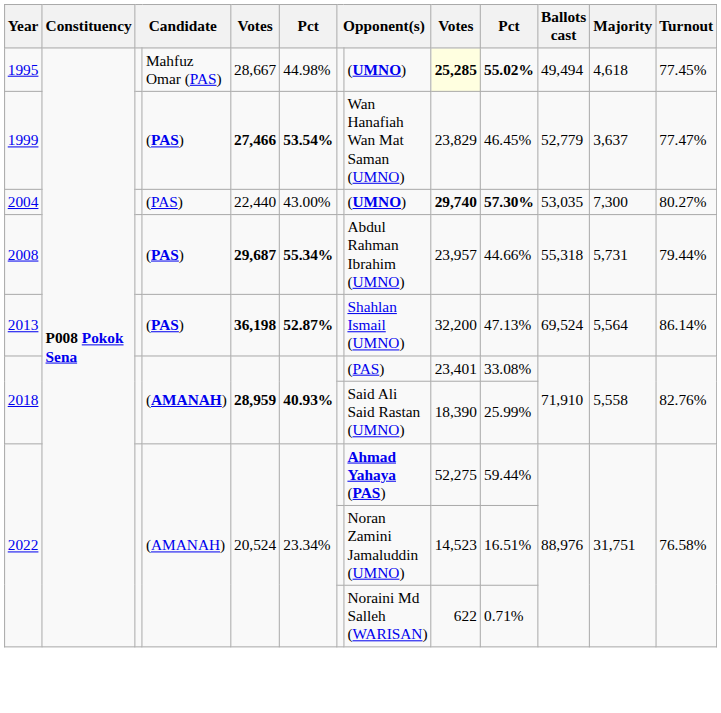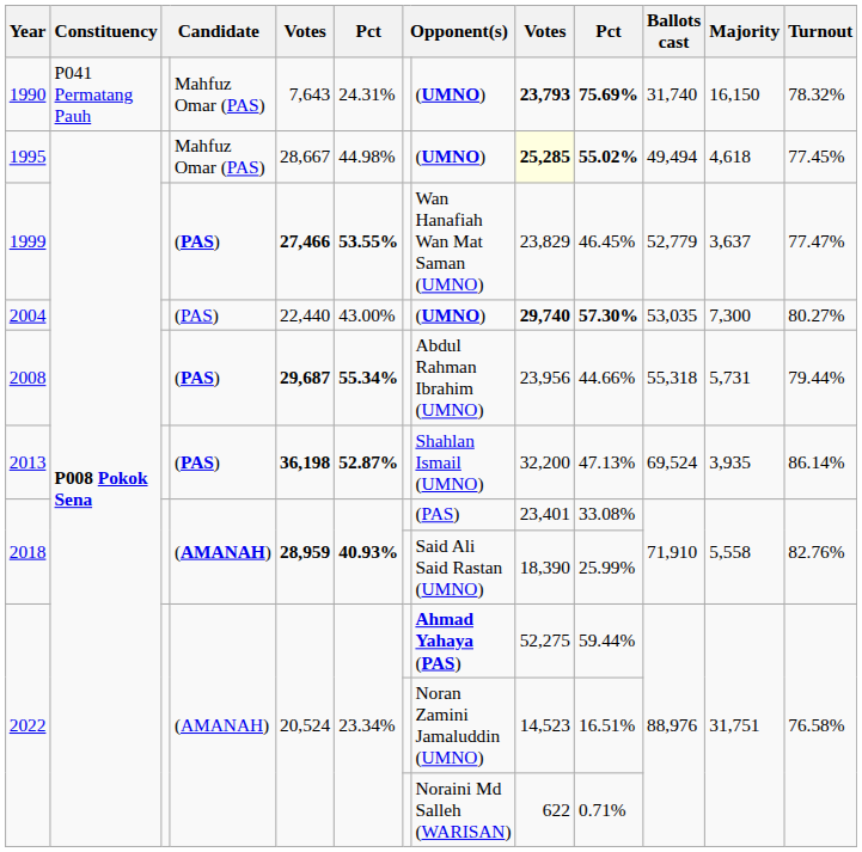+ row: 1990 | P041 Permatang Pauh | Mahfuz Omar (PAS) | 7,643 | 24.31% | (UMNO) | 23,793 | 75.69% | 31,740 | 16,150 | 78.32%
1999 | column 6: 53.54% -> 53.55%
2008 | column 9: 23,957 -> 23,956
2013 | Majority: 5,564 -> 3,935
